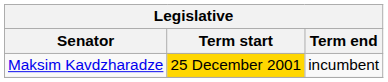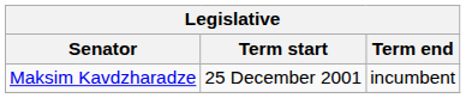Maksim Kavdzharadze | Term start: gold background -> no background
